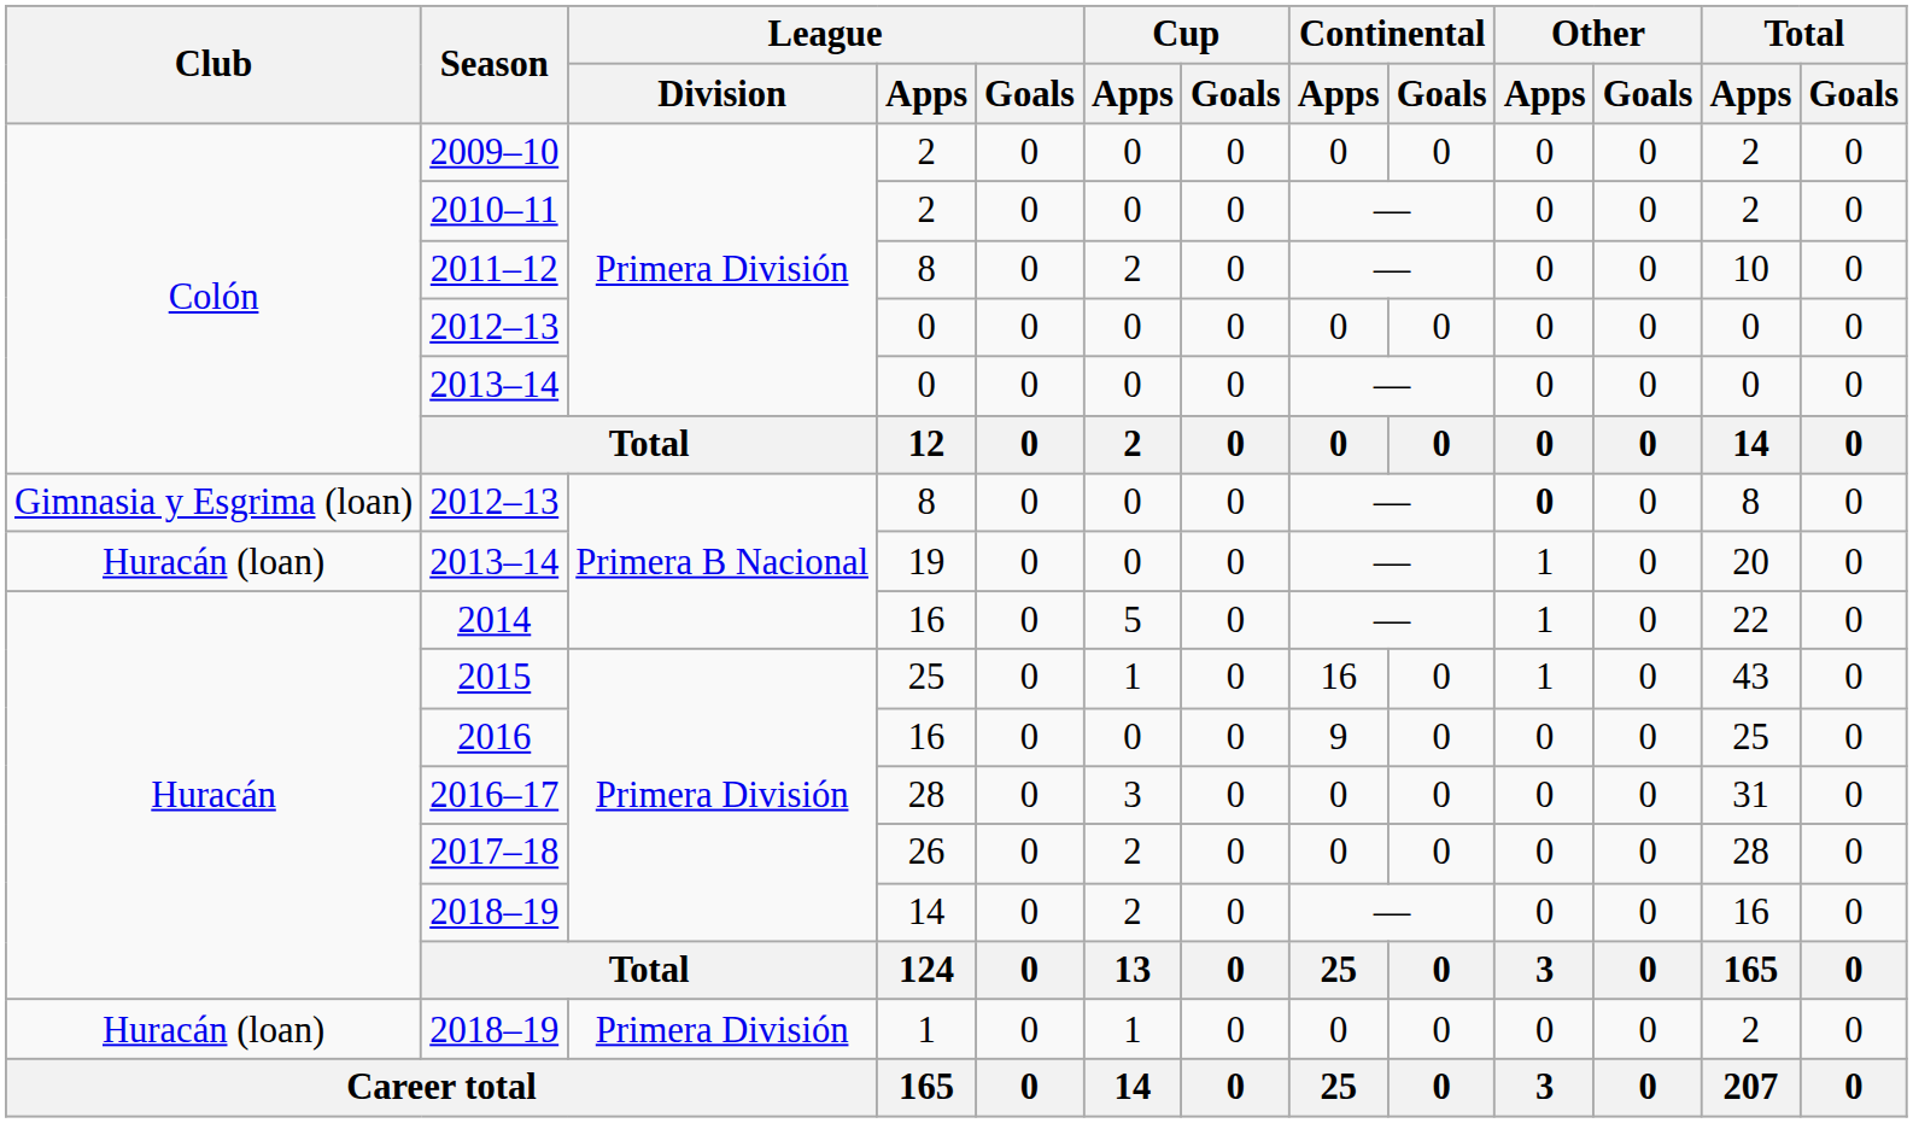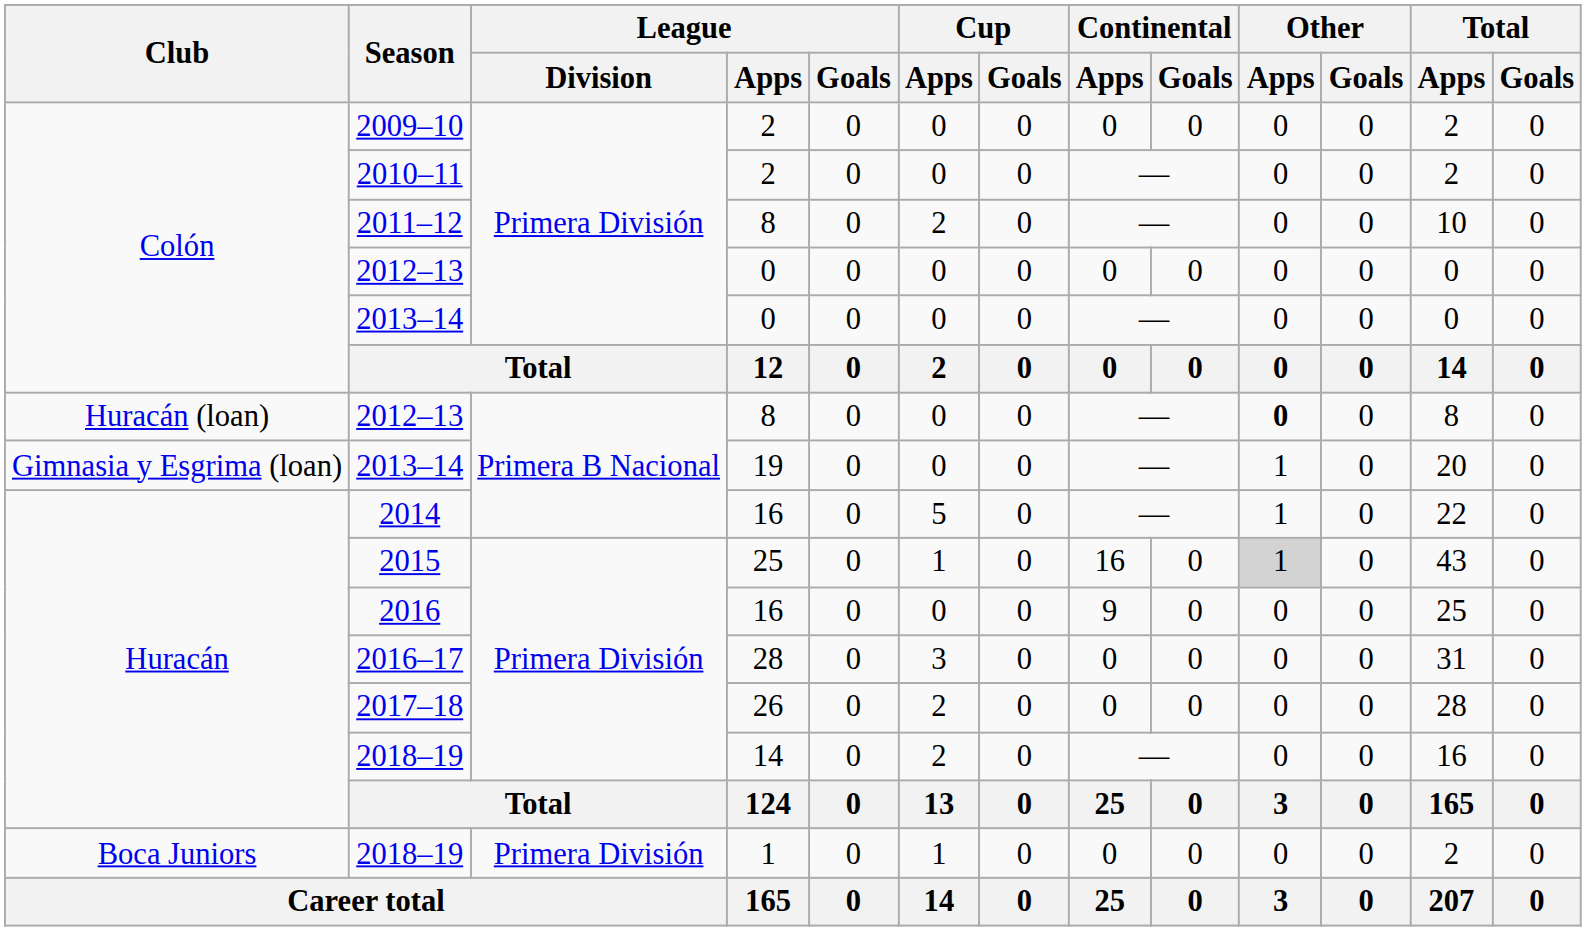2012–13 / 8 | Club: Gimnasia y Esgrima (loan) -> Huracán (loan)
2013–14 / 19 | Club: Huracán (loan) -> Gimnasia y Esgrima (loan)
2015 | Other / Apps: no background -> lightgrey background
2018–19 / 1 | Club: Huracán (loan) -> Boca Juniors
